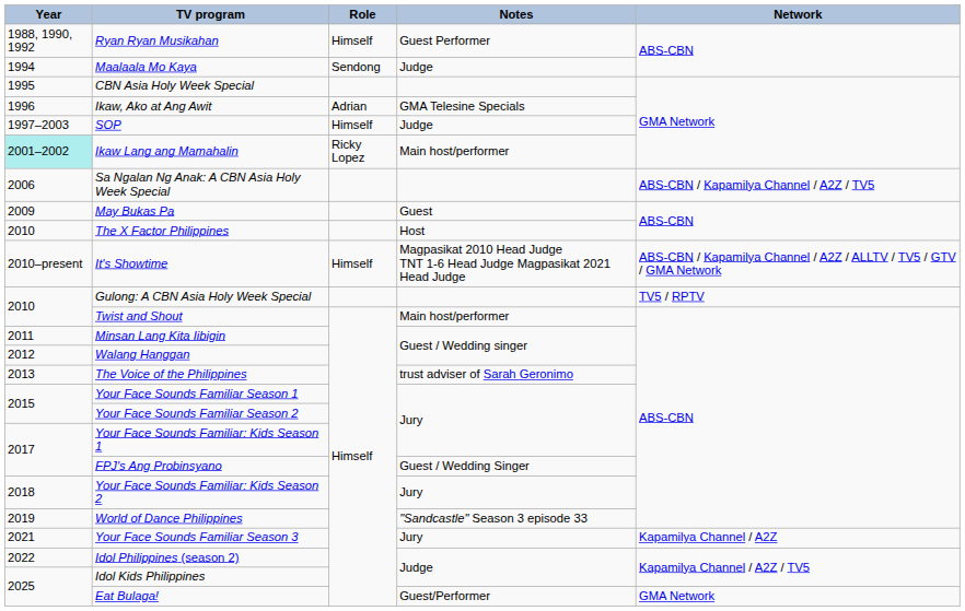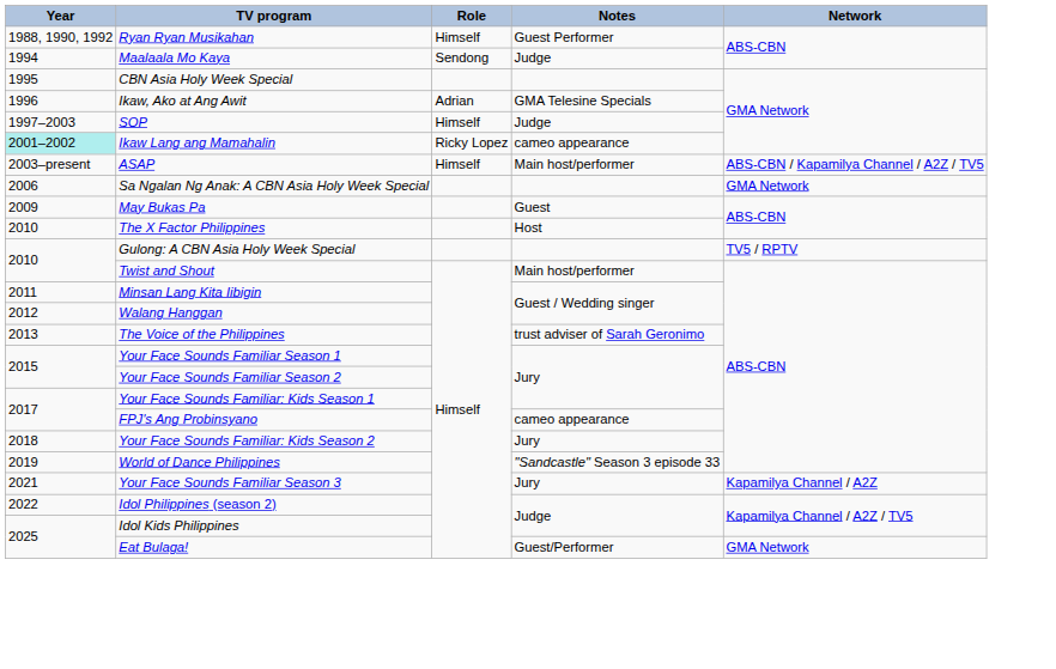Ikaw Lang ang Mamahalin | Notes: Main host/performer -> cameo appearance
+ row: 2003–present | ASAP | Himself | Main host/performer | ABS-CBN / Kapamilya Channel / A2Z / TV5
Sa Ngalan Ng Anak: A CBN Asia Holy Week Special | Network: ABS-CBN / Kapamilya Channel / A2Z / TV5 -> GMA Network
- row: 2010–present | It's Showtime | Himself | Magpasikat 2010 Head Judge TNT 1-6 Head Judge Magpasikat 2021 Head Judge | ABS-CBN / Kapamilya Channel / A2Z / ALLTV / TV5 / GTV / GMA Network
FPJ's Ang Probinsyano | Notes: Guest / Wedding Singer -> cameo appearance
